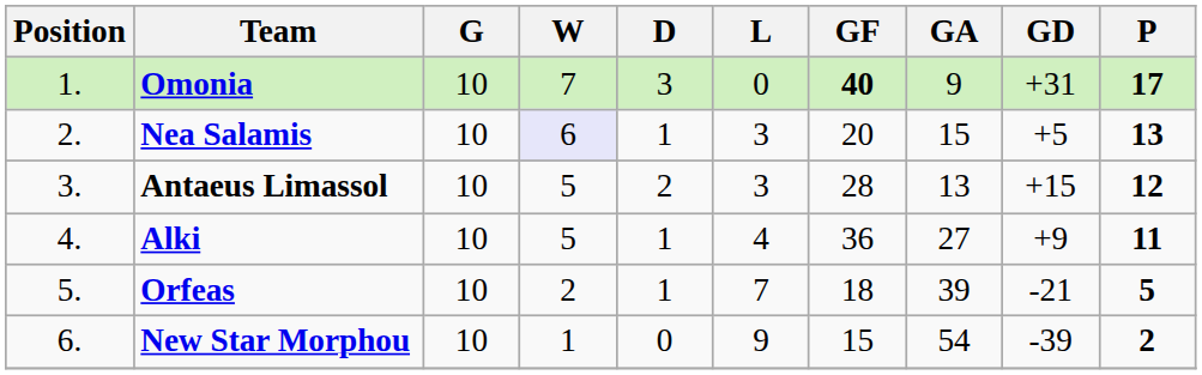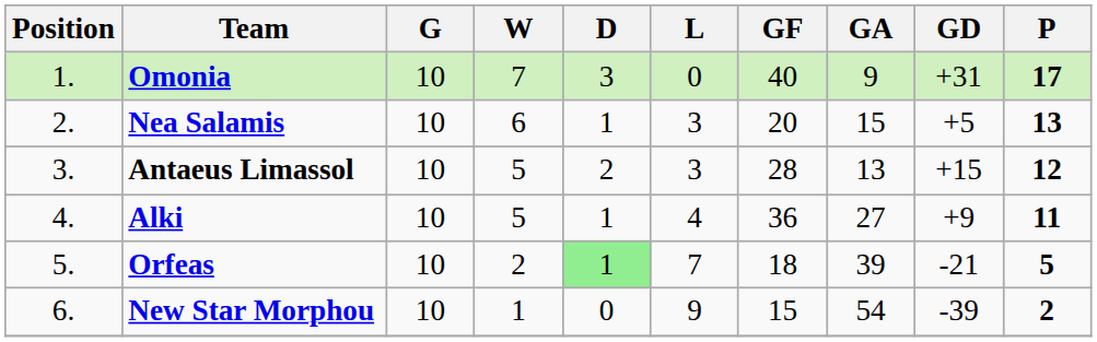Omonia | GF: bold -> normal
Nea Salamis | W: lavender background -> no background
Orfeas | D: no background -> lightgreen background
